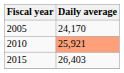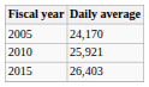2010 | Daily average: lightsalmon background -> no background
